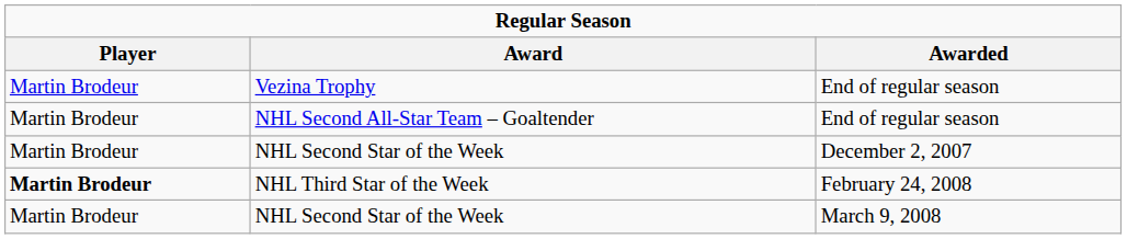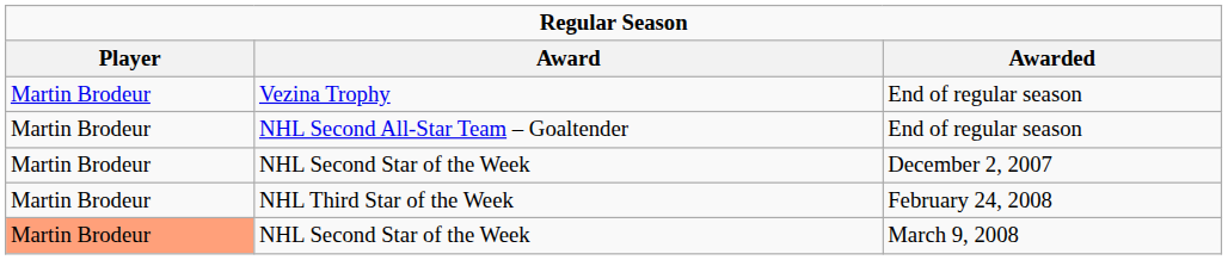NHL Third Star of the Week | Player: bold -> normal
NHL Second Star of the Week / March 9, 2008 | Player: no background -> lightsalmon background
